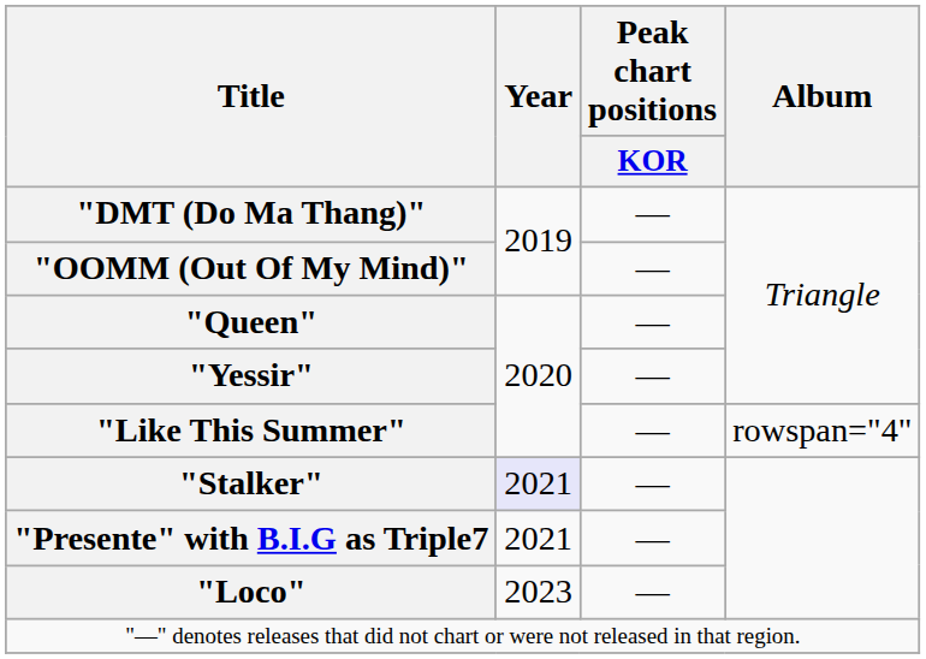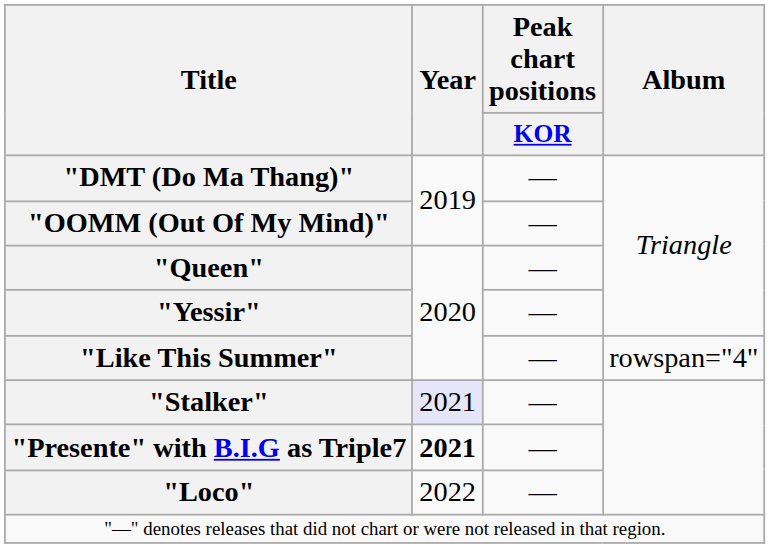"Presente" with B.I.G as Triple7 | Year: normal -> bold
"Loco" | Year: 2023 -> 2022
